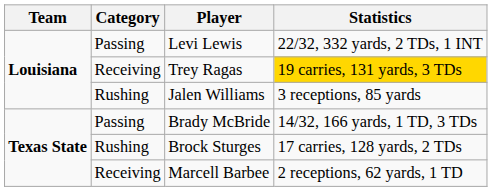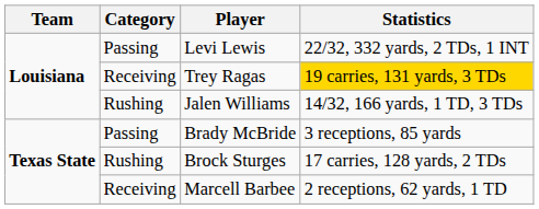Jalen Williams | Statistics: 3 receptions, 85 yards -> 14/32, 166 yards, 1 TD, 3 TDs
Brady McBride | Statistics: 14/32, 166 yards, 1 TD, 3 TDs -> 3 receptions, 85 yards
